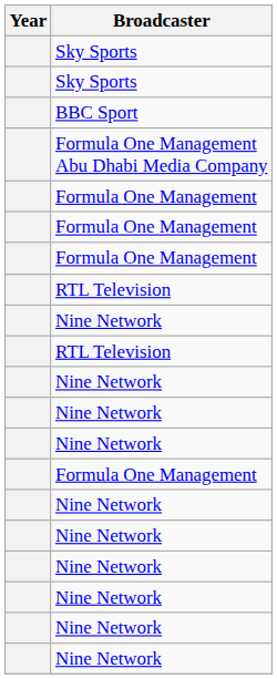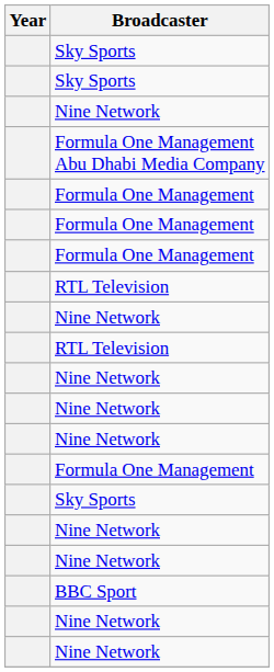row 4 | Broadcaster: BBC Sport -> Nine Network
row 16 | Broadcaster: Nine Network -> Sky Sports
row 19 | Broadcaster: Nine Network -> BBC Sport
